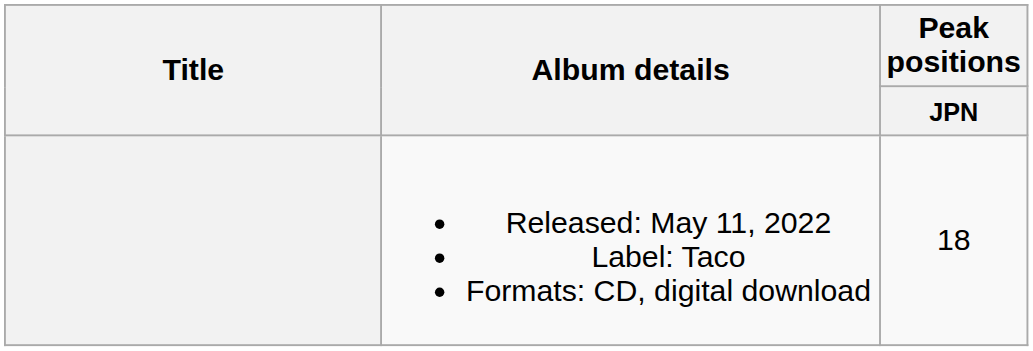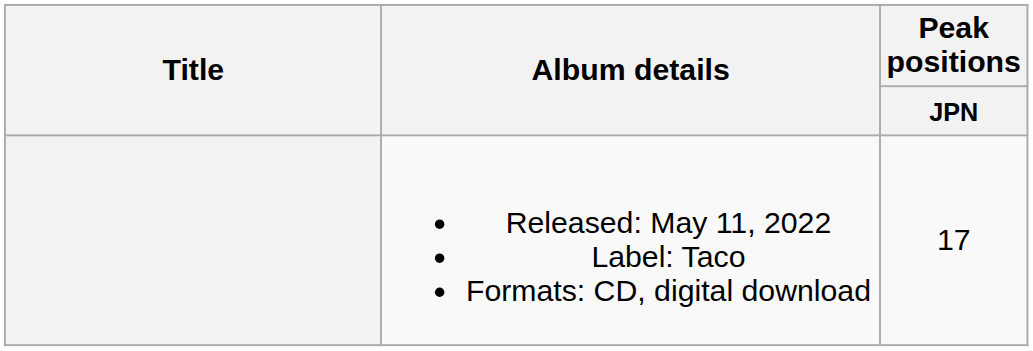row 3 | Peak positions / JPN: 18 -> 17
